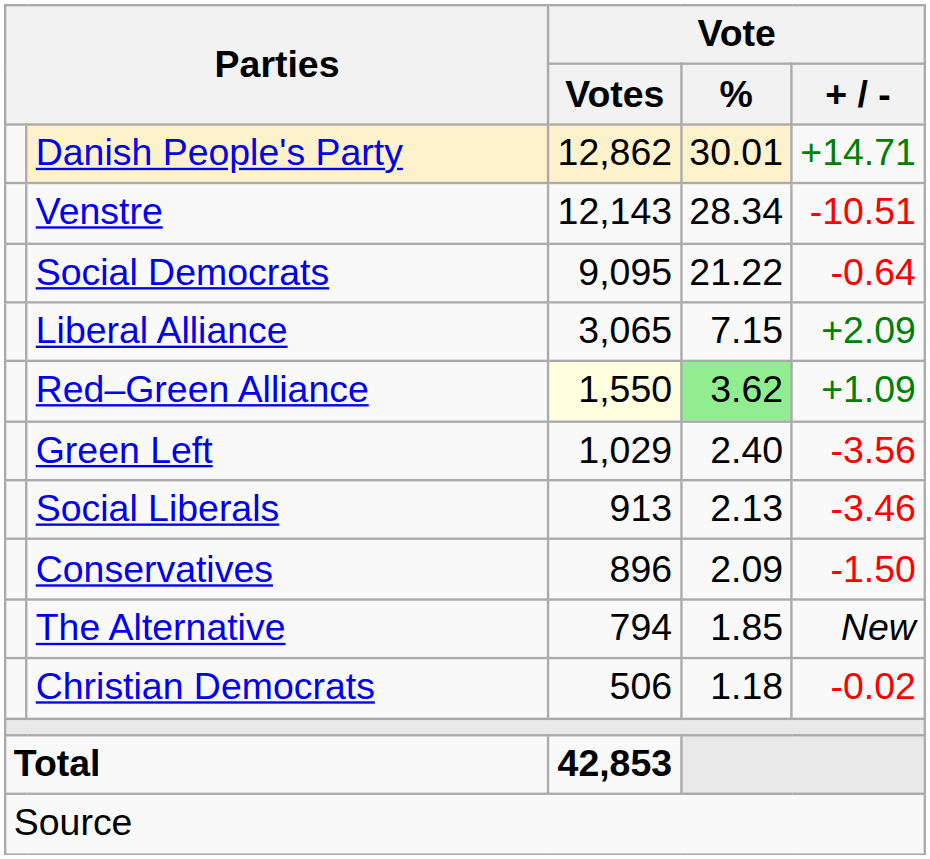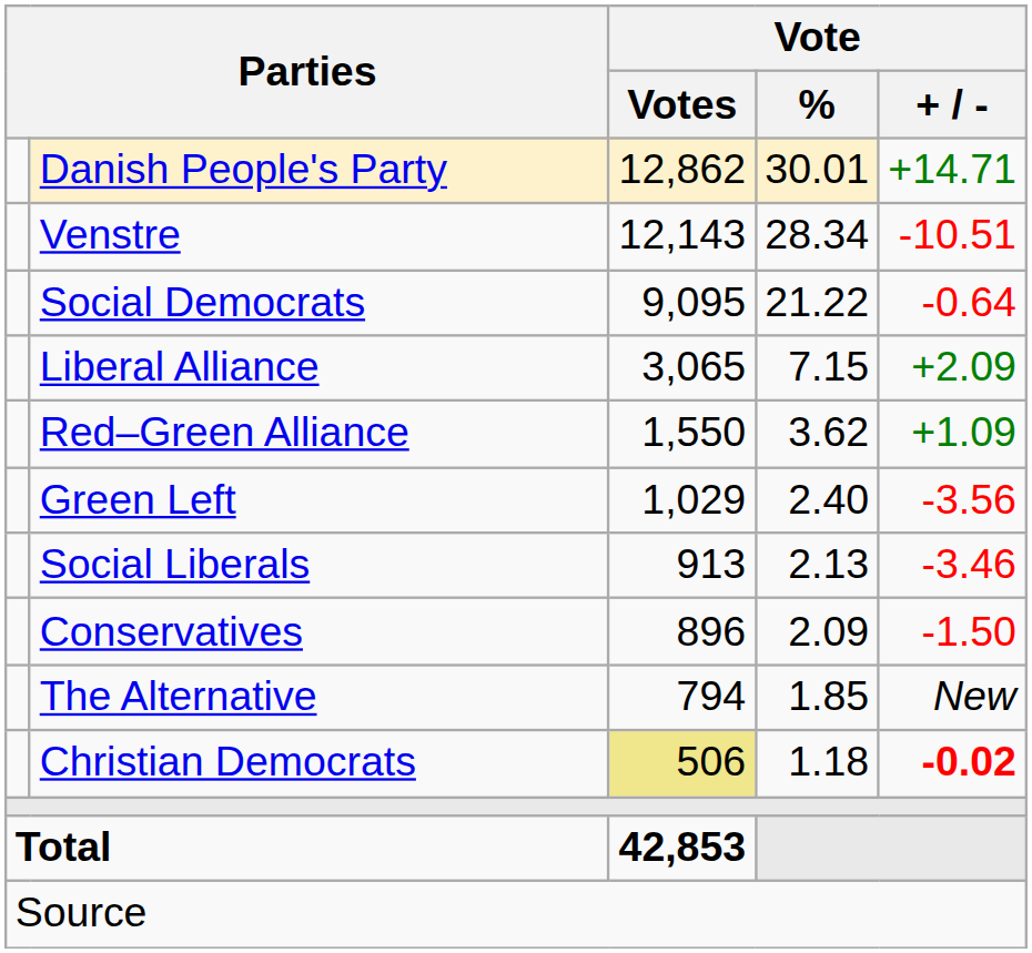Red–Green Alliance | Vote / Votes: lightyellow background -> no background
Red–Green Alliance | Vote / %: lightgreen background -> no background
Christian Democrats | Vote / Votes: no background -> khaki background
Christian Democrats | Vote / + / -: normal -> bold
